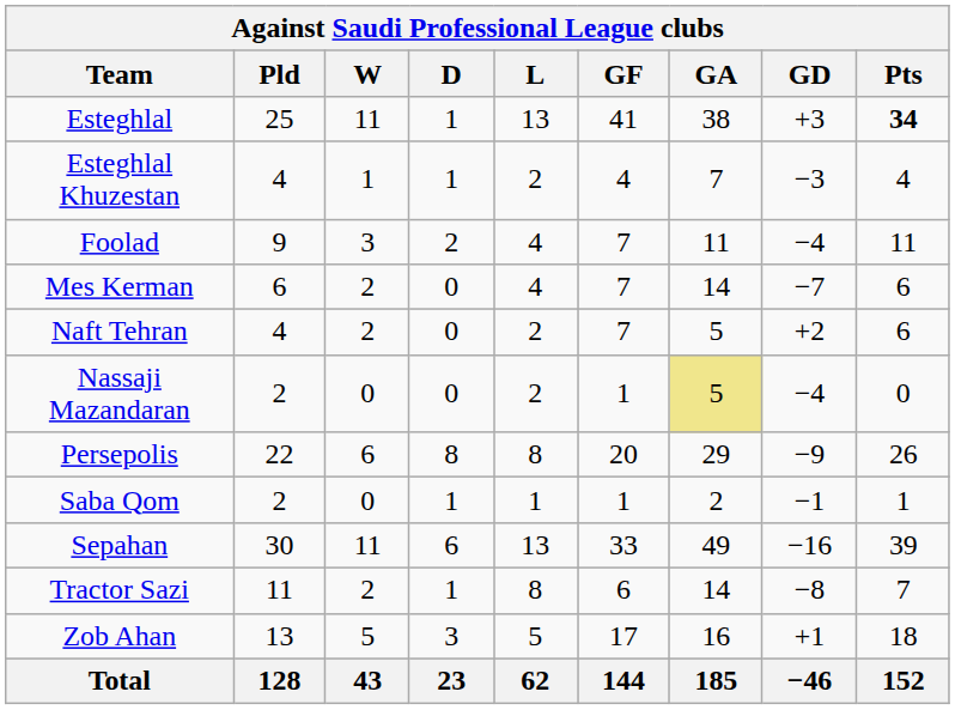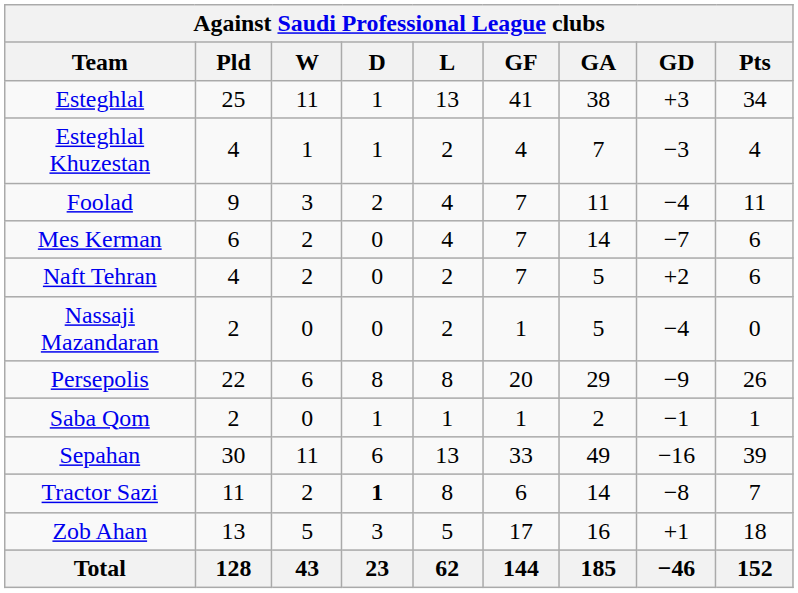Esteghlal | Pts: bold -> normal
Nassaji Mazandaran | GA: khaki background -> no background
Tractor Sazi | D: normal -> bold
